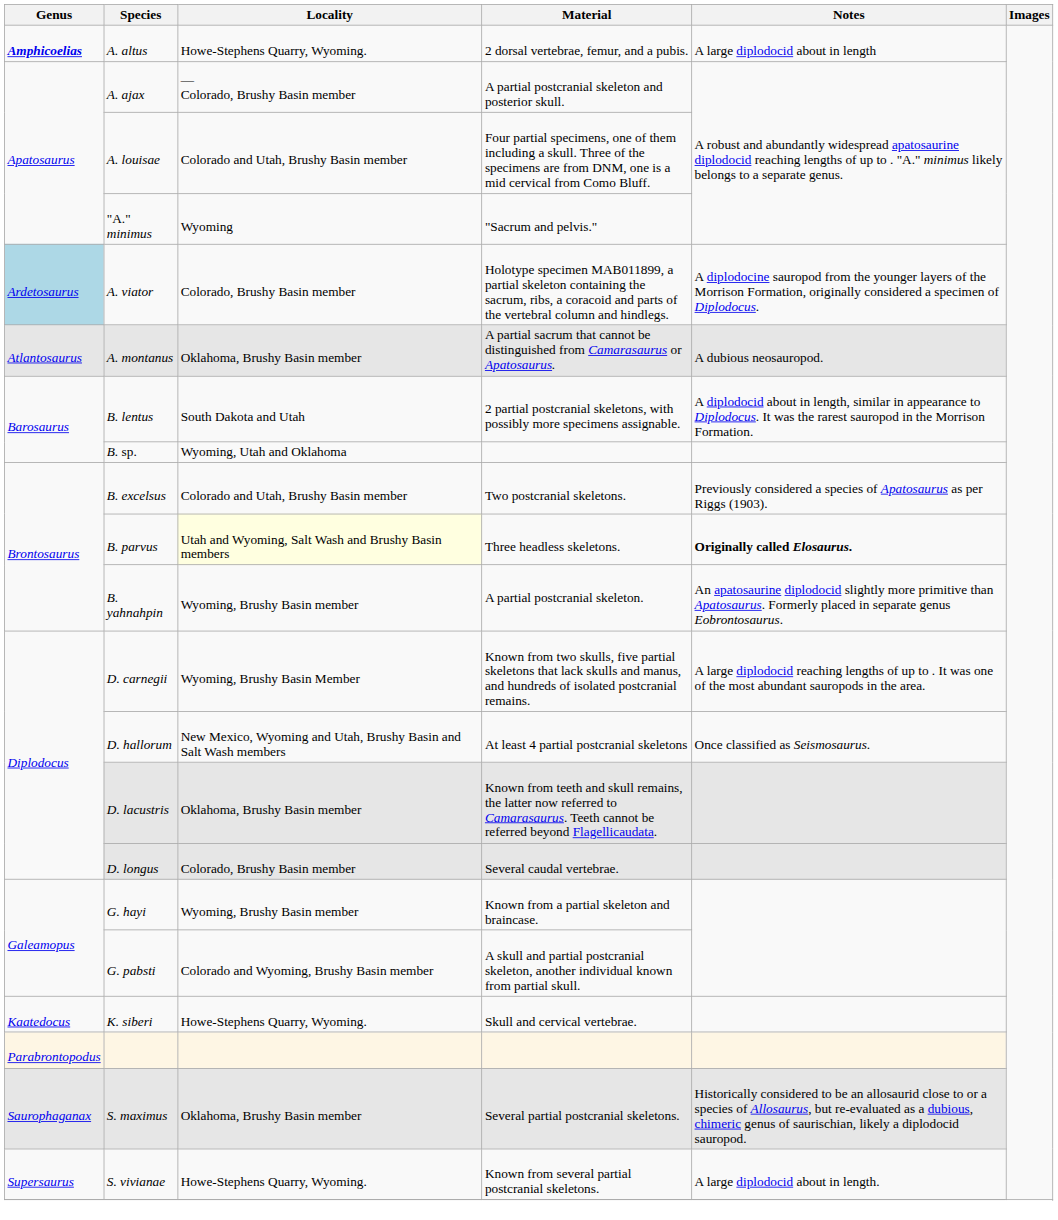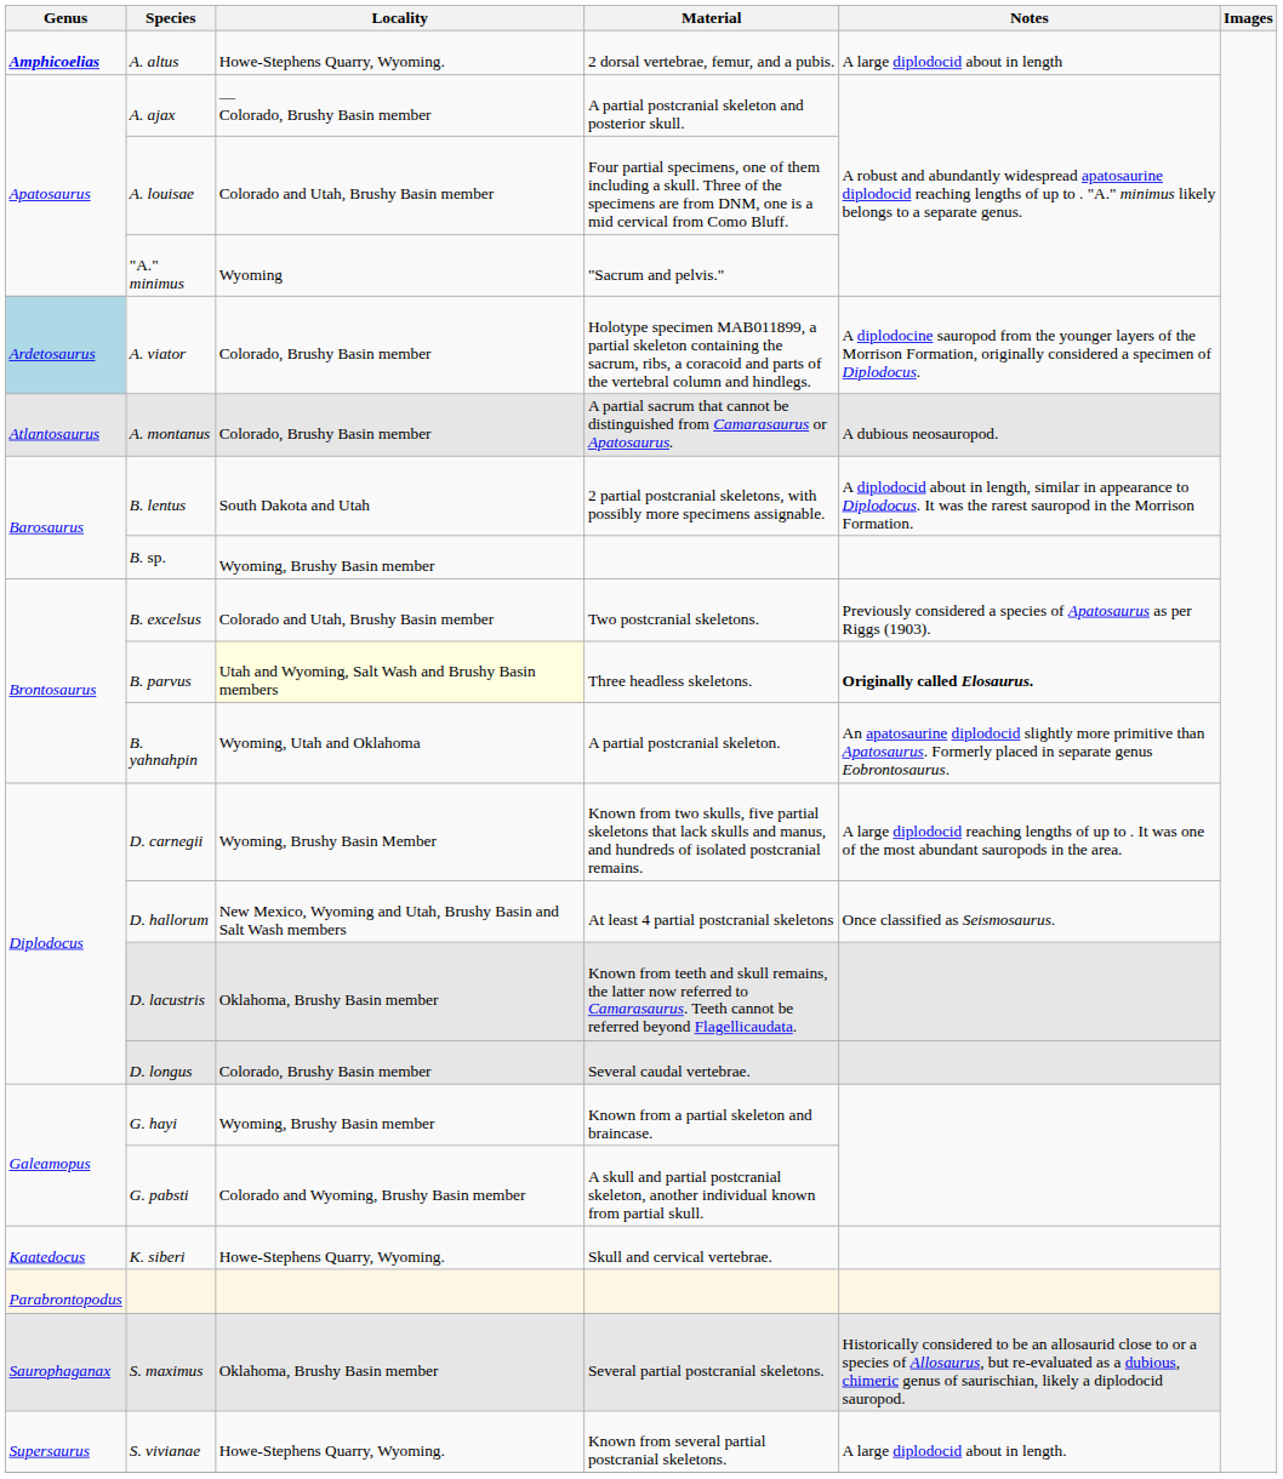A. montanus | Locality: Oklahoma, Brushy Basin member -> Colorado, Brushy Basin member
B. sp. | Locality: Wyoming, Utah and Oklahoma -> Wyoming, Brushy Basin member
B. yahnahpin | Locality: Wyoming, Brushy Basin member -> Wyoming, Utah and Oklahoma
